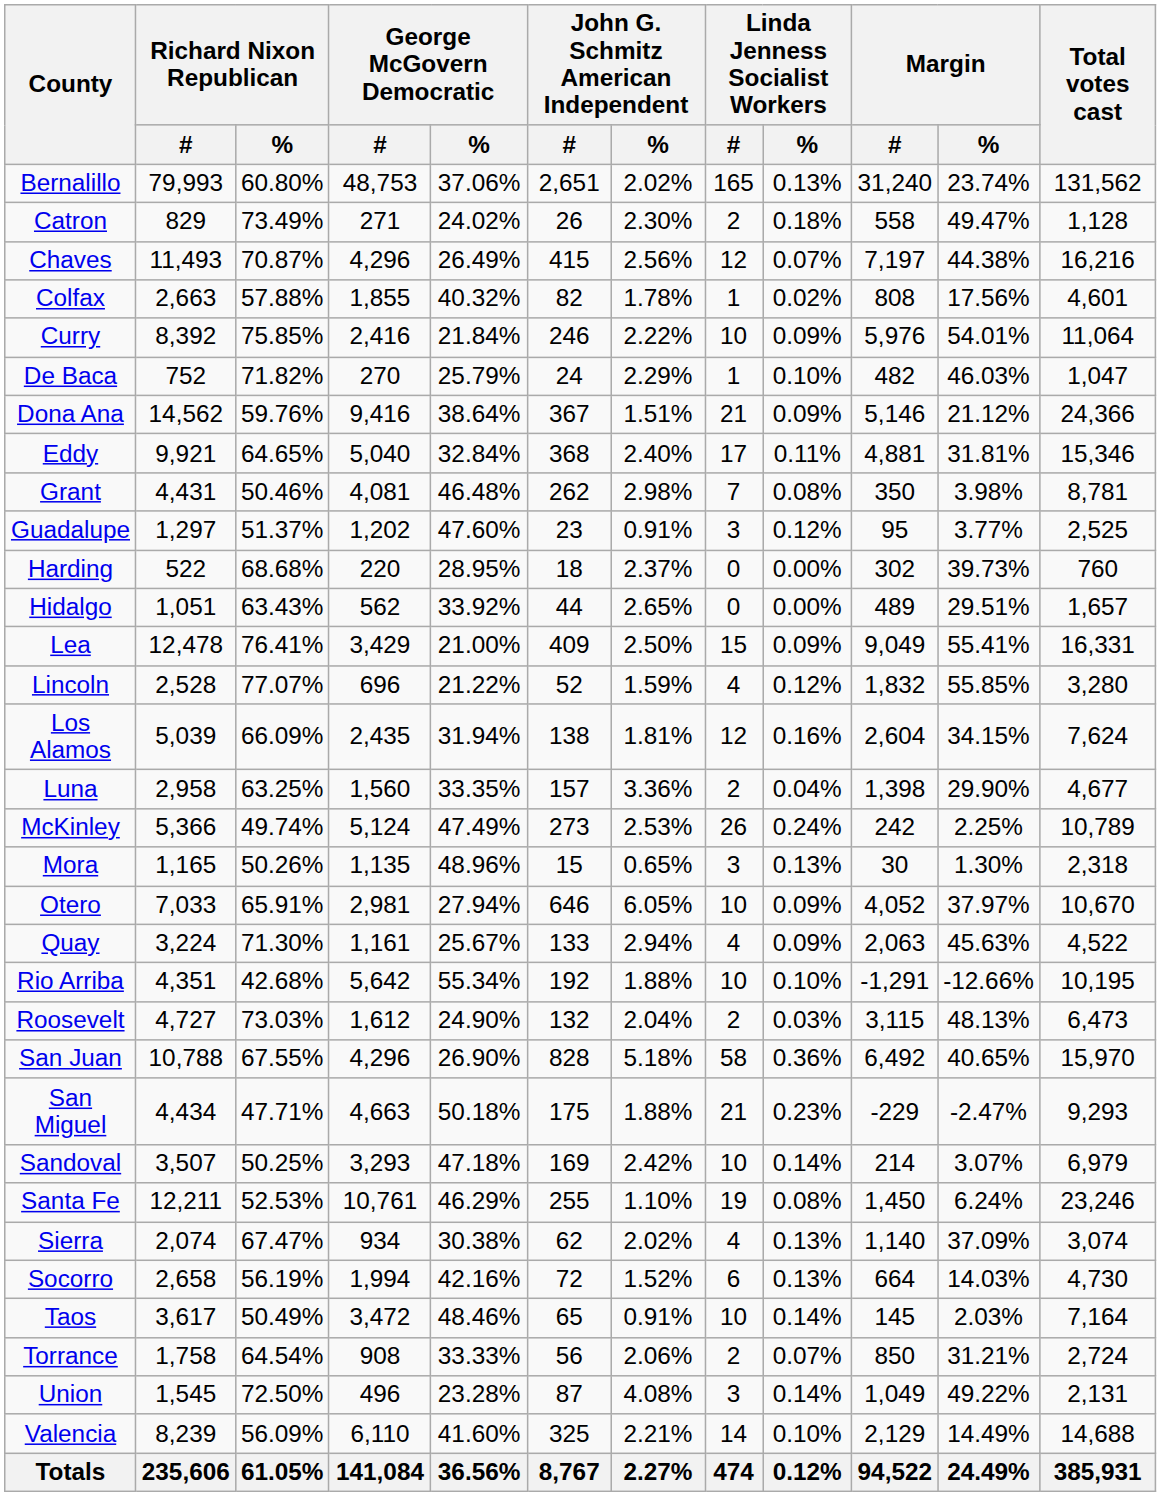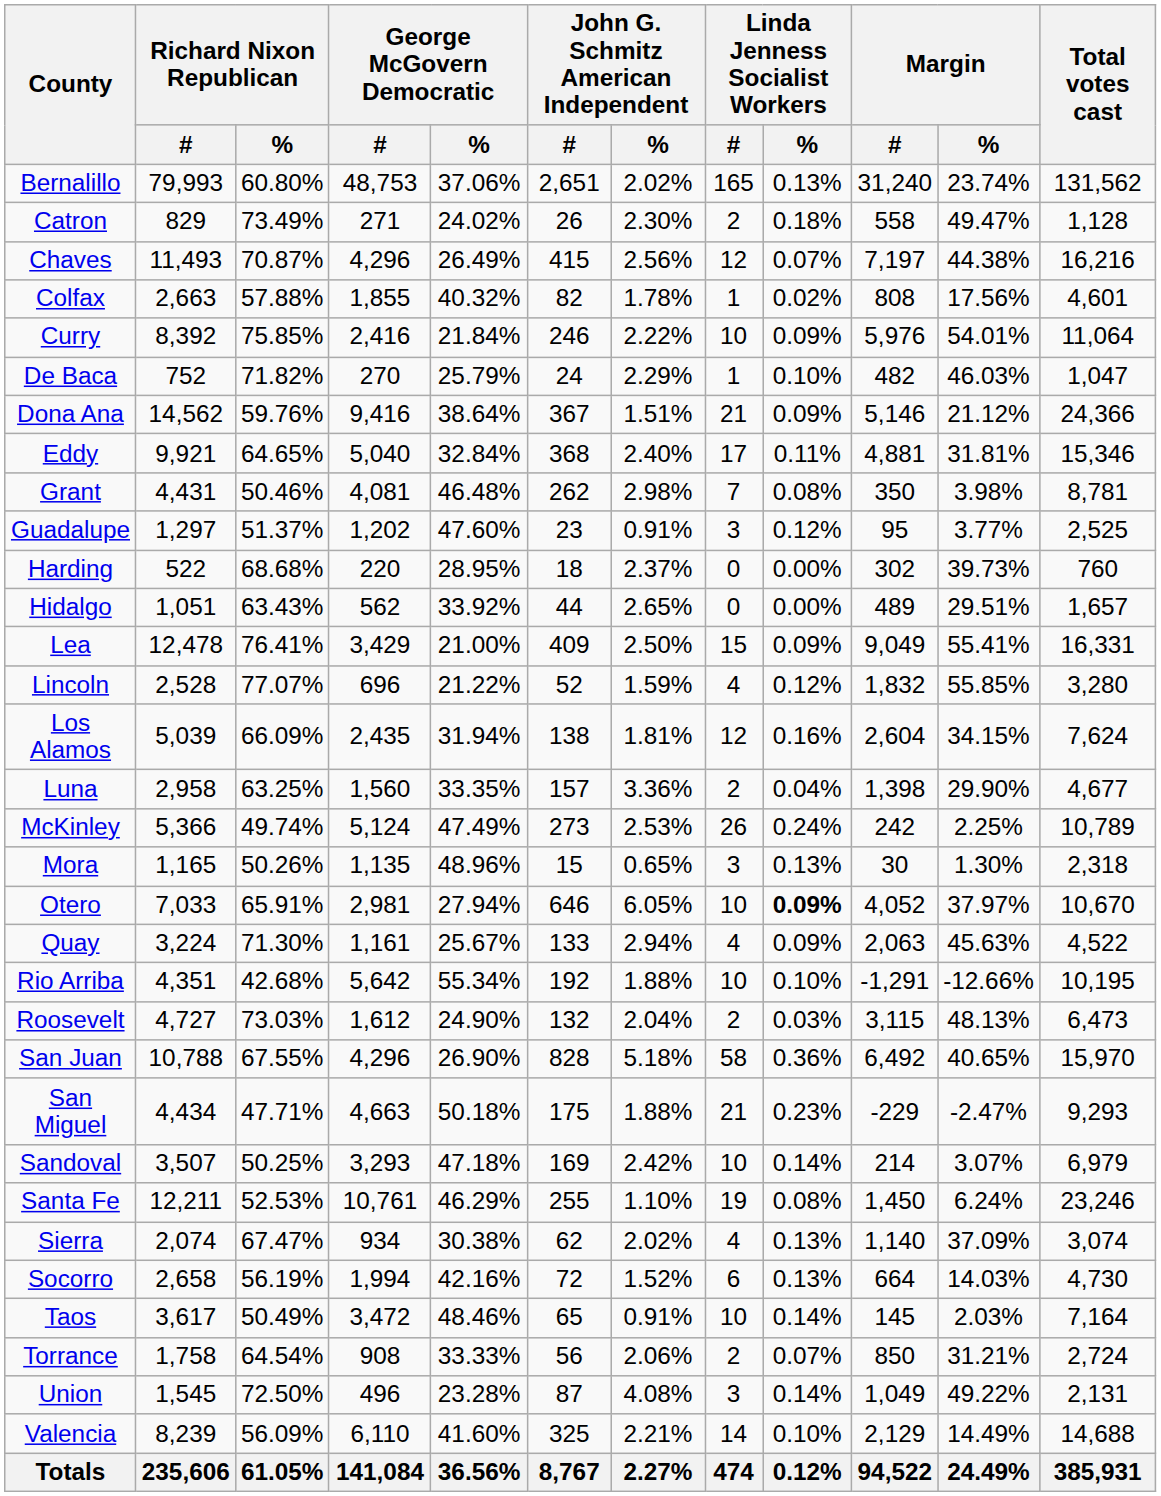Otero | Linda Jenness Socialist Workers / %: normal -> bold
